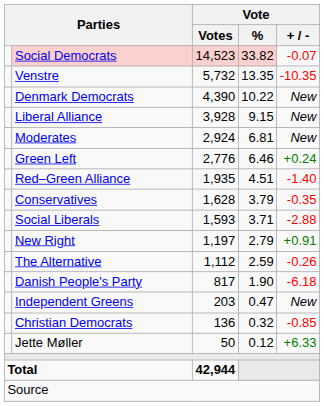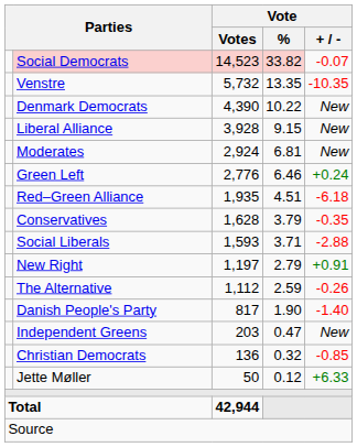Red–Green Alliance | Vote / + / -: -1.40 -> -6.18
Danish People's Party | Vote / + / -: -6.18 -> -1.40
